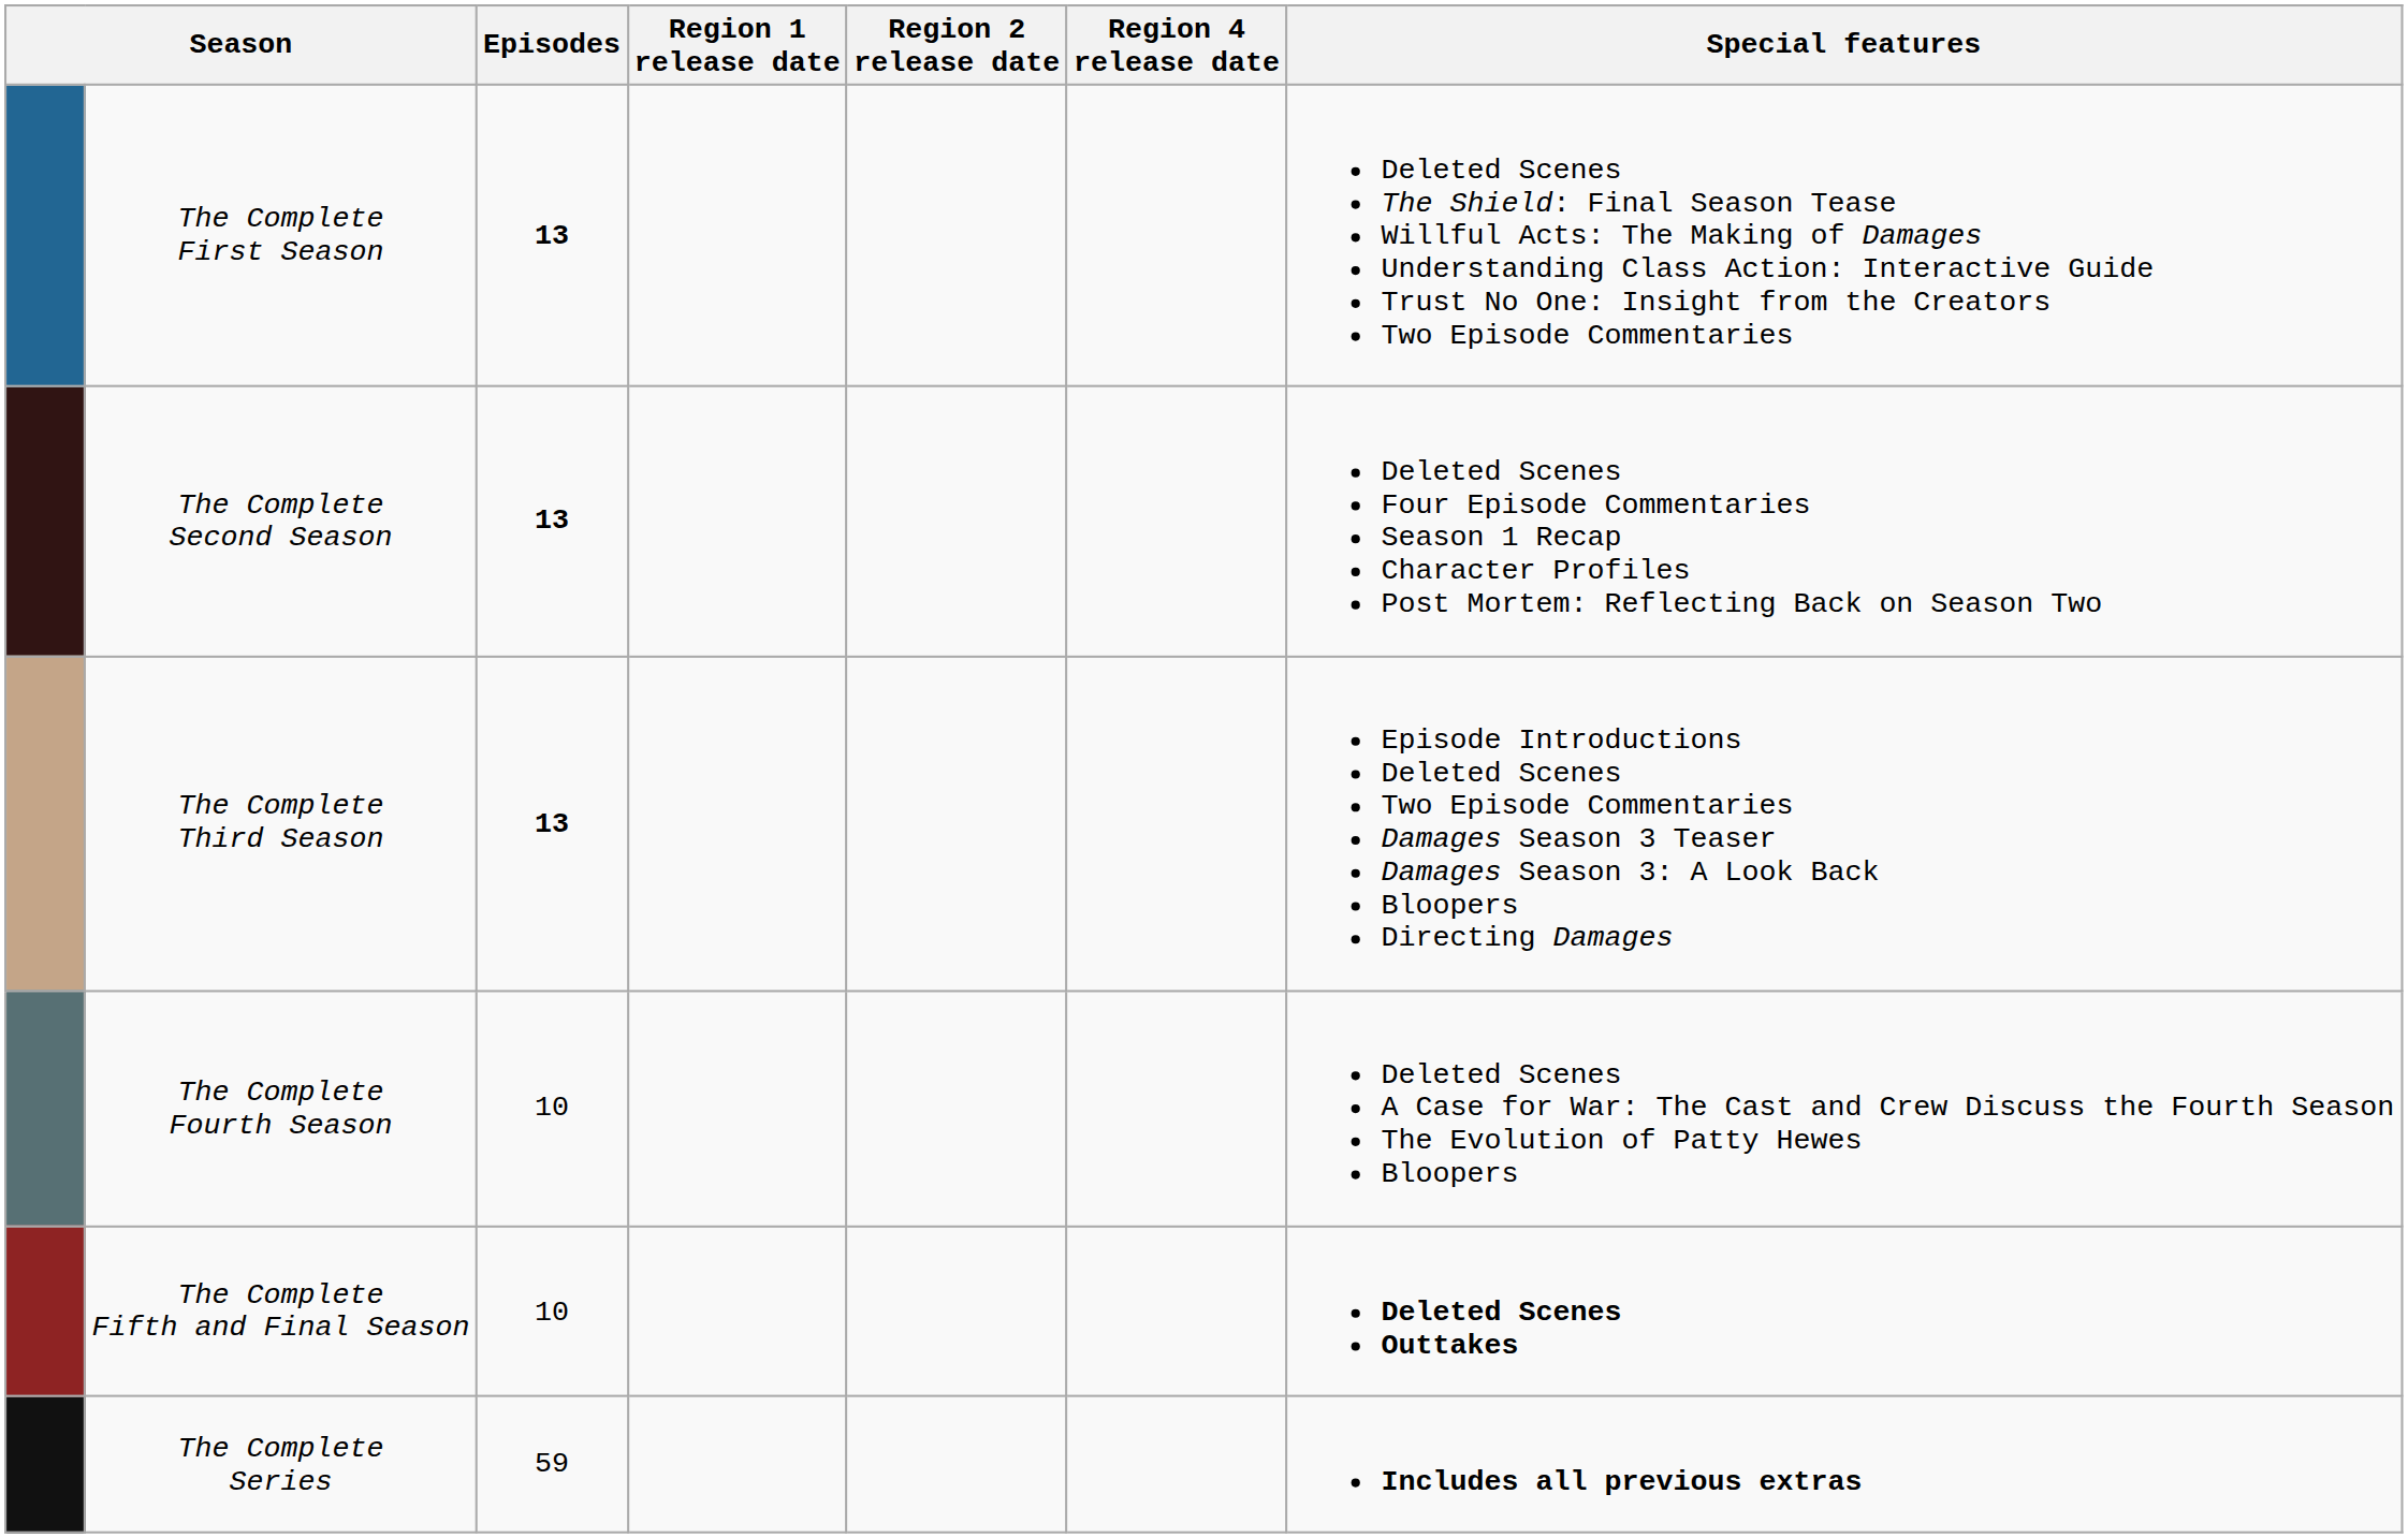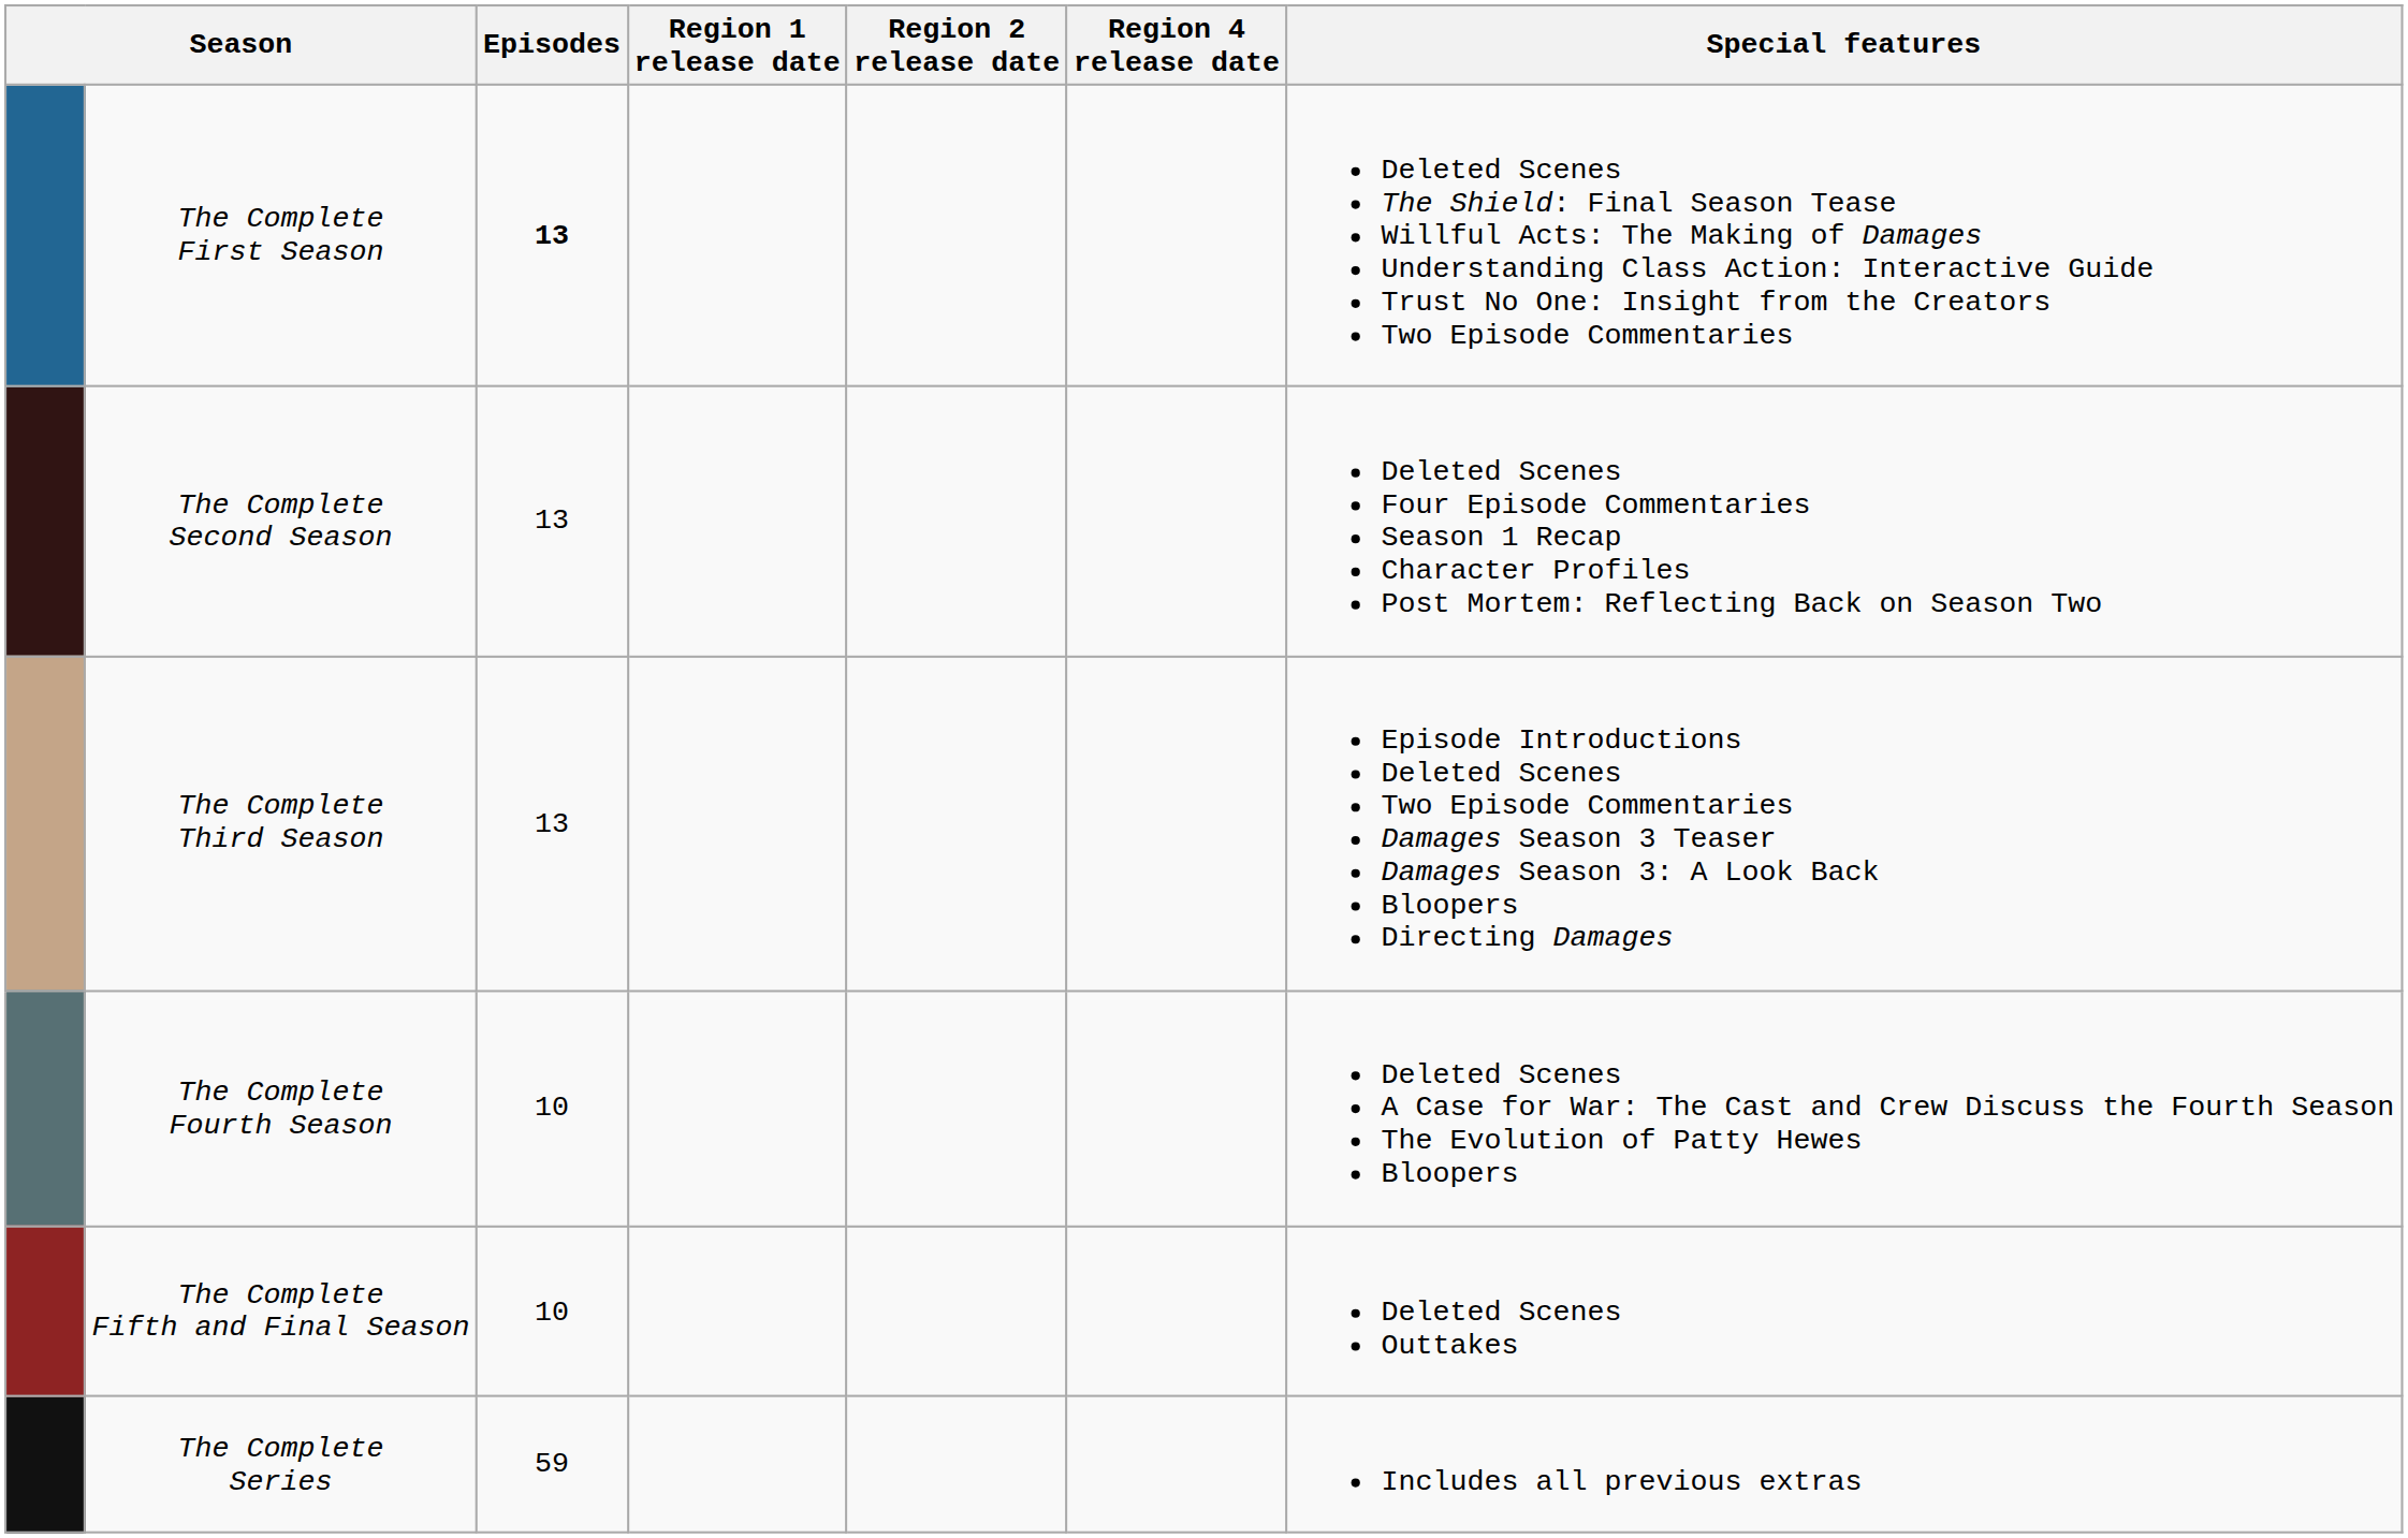The Complete Second Season | Episodes: bold -> normal
The Complete Third Season | Episodes: bold -> normal
The Complete Fifth and Final Season | Special features: bold -> normal
The Complete Series | Special features: bold -> normal
